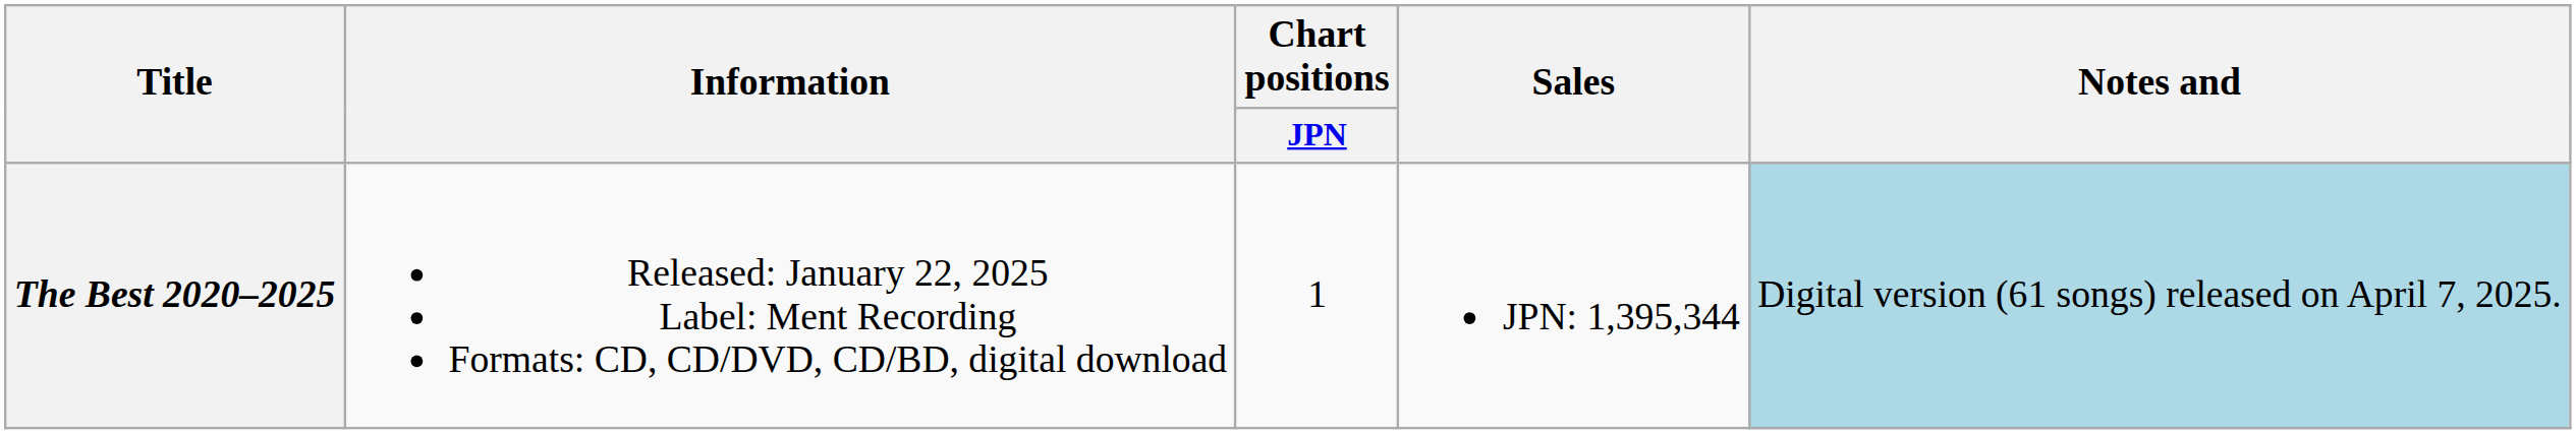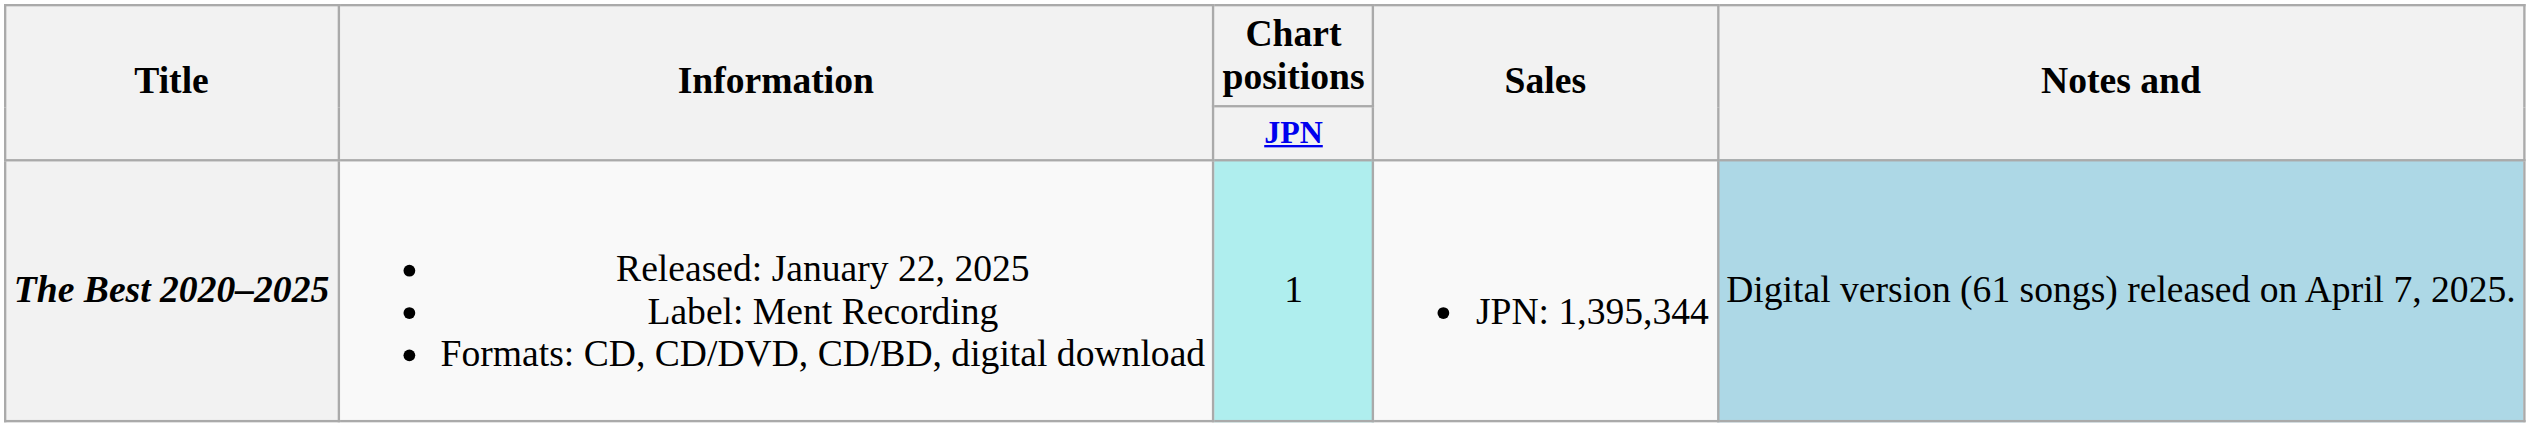The Best 2020–2025 | Chart positions / JPN: no background -> paleturquoise background
